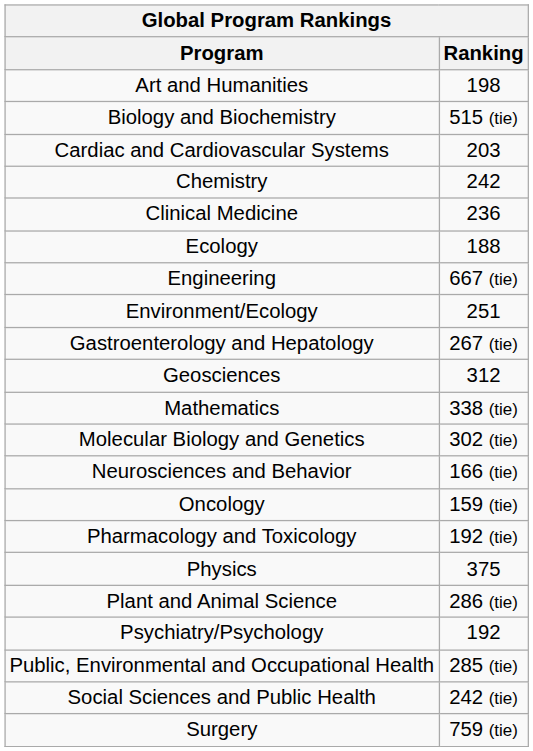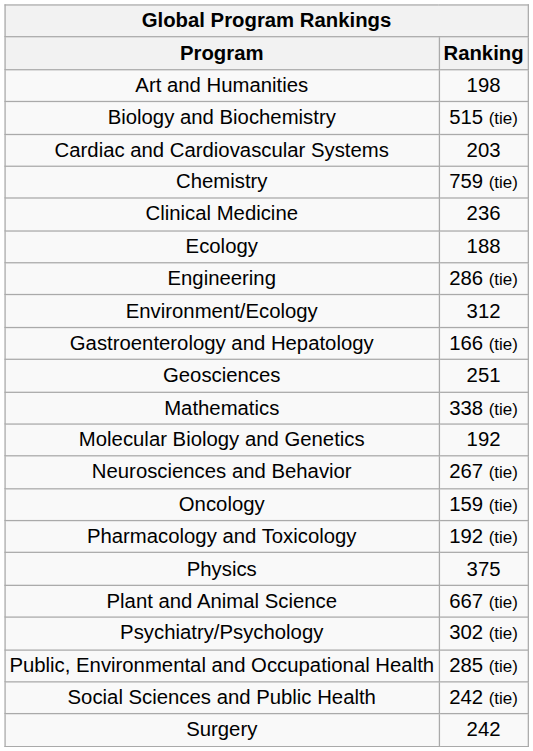Chemistry | Ranking: 242 -> 759 (tie)
Engineering | Ranking: 667 (tie) -> 286 (tie)
Environment/Ecology | Ranking: 251 -> 312
Gastroenterology and Hepatology | Ranking: 267 (tie) -> 166 (tie)
Geosciences | Ranking: 312 -> 251
Molecular Biology and Genetics | Ranking: 302 (tie) -> 192
Neurosciences and Behavior | Ranking: 166 (tie) -> 267 (tie)
Plant and Animal Science | Ranking: 286 (tie) -> 667 (tie)
Psychiatry/Psychology | Ranking: 192 -> 302 (tie)
Surgery | Ranking: 759 (tie) -> 242
